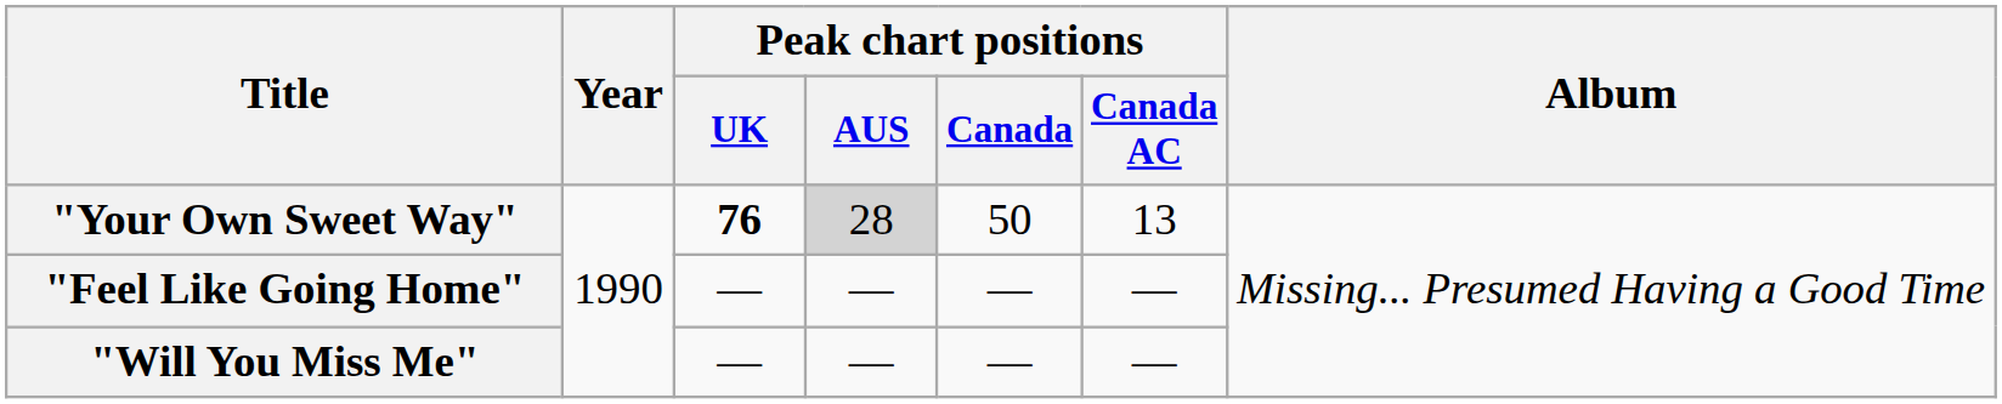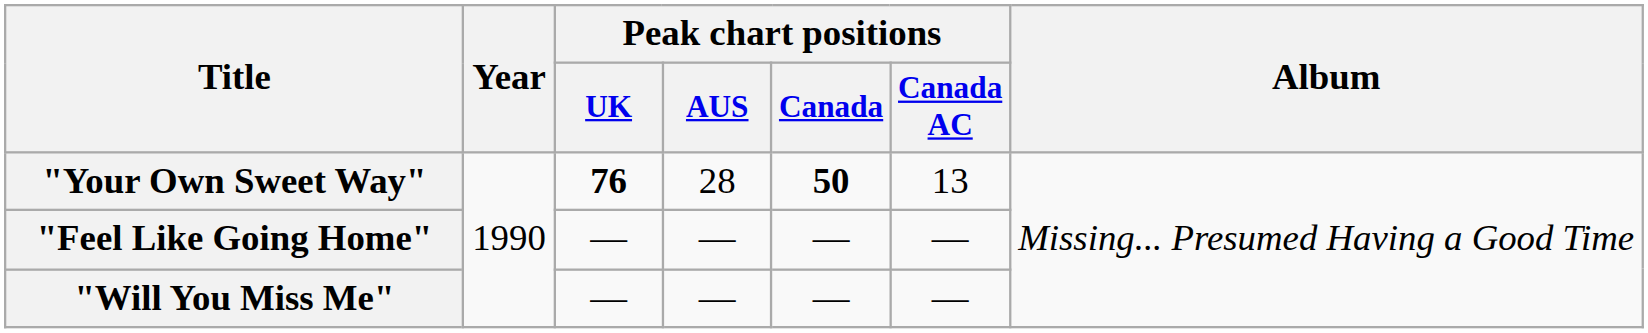"Your Own Sweet Way" | Peak chart positions / AUS: lightgrey background -> no background
"Your Own Sweet Way" | Peak chart positions / Canada: normal -> bold
